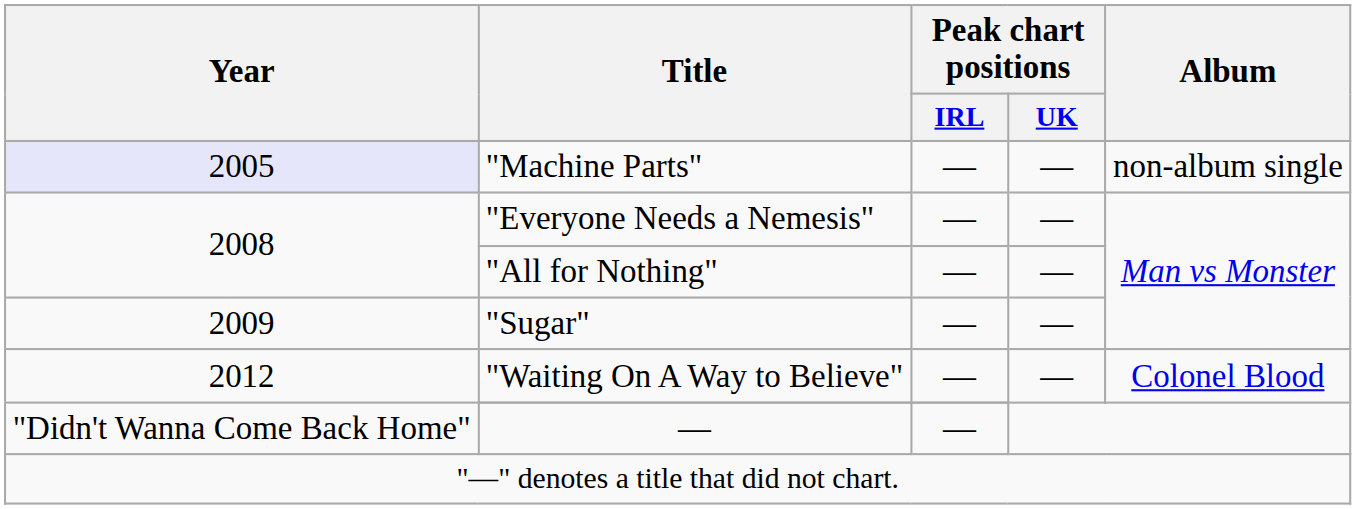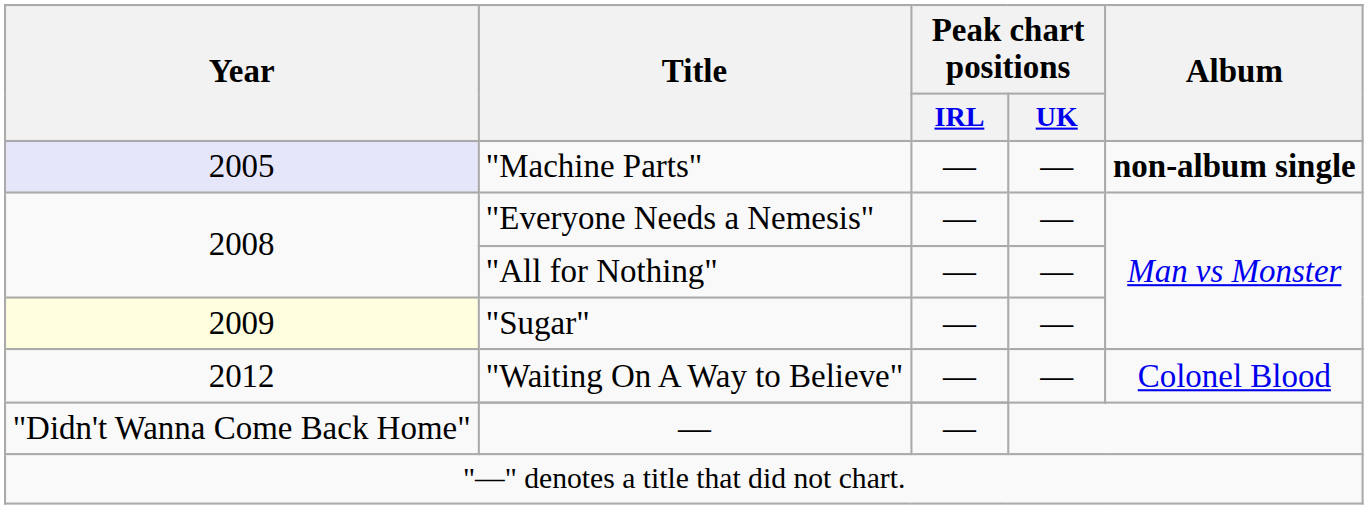"Machine Parts" | Album: normal -> bold
"Sugar" | Year: no background -> lightyellow background
